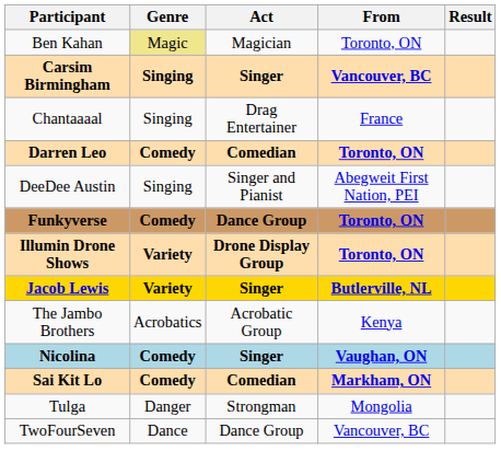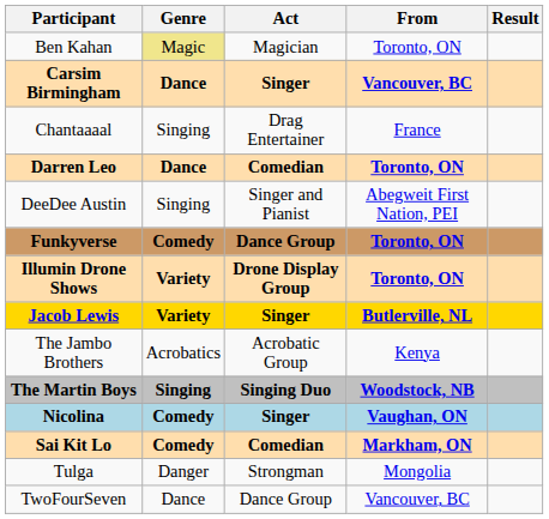Carsim Birmingham | Genre: Singing -> Dance
Darren Leo | Genre: Comedy -> Dance
+ row: The Martin Boys | Singing | Singing Duo | Woodstock, NB
